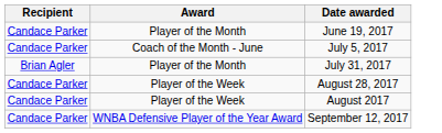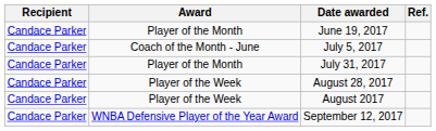+ column: Ref.
July 31, 2017 | Recipient: Brian Agler -> Candace Parker
